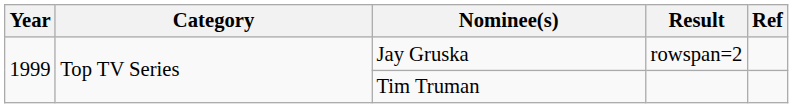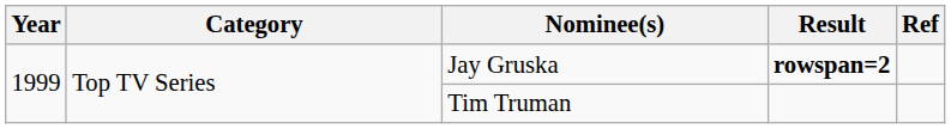Jay Gruska | Result: normal -> bold
